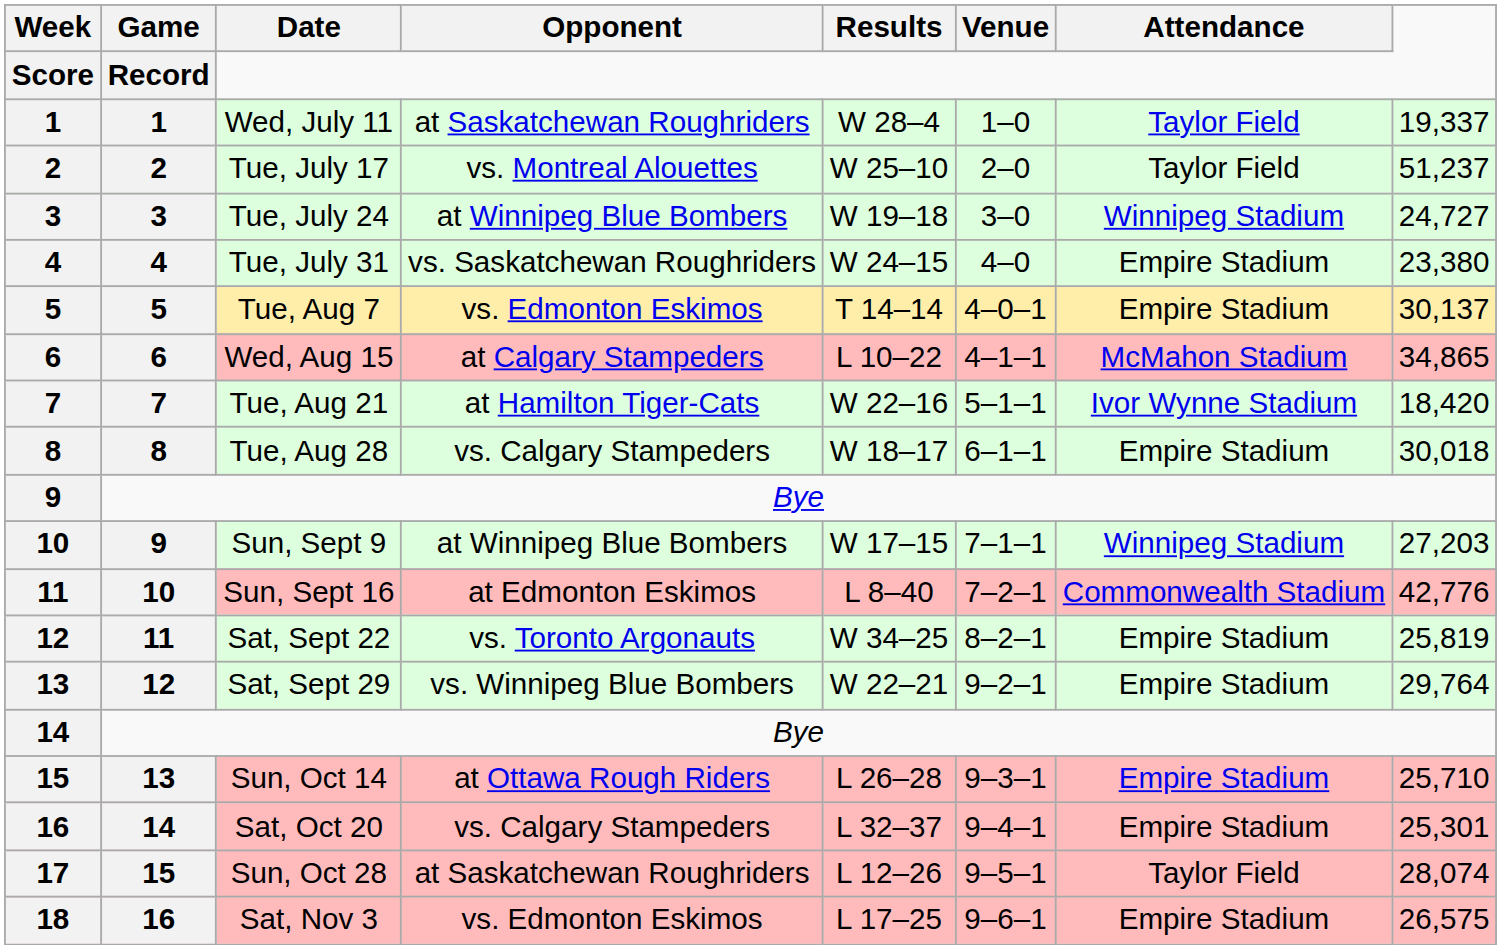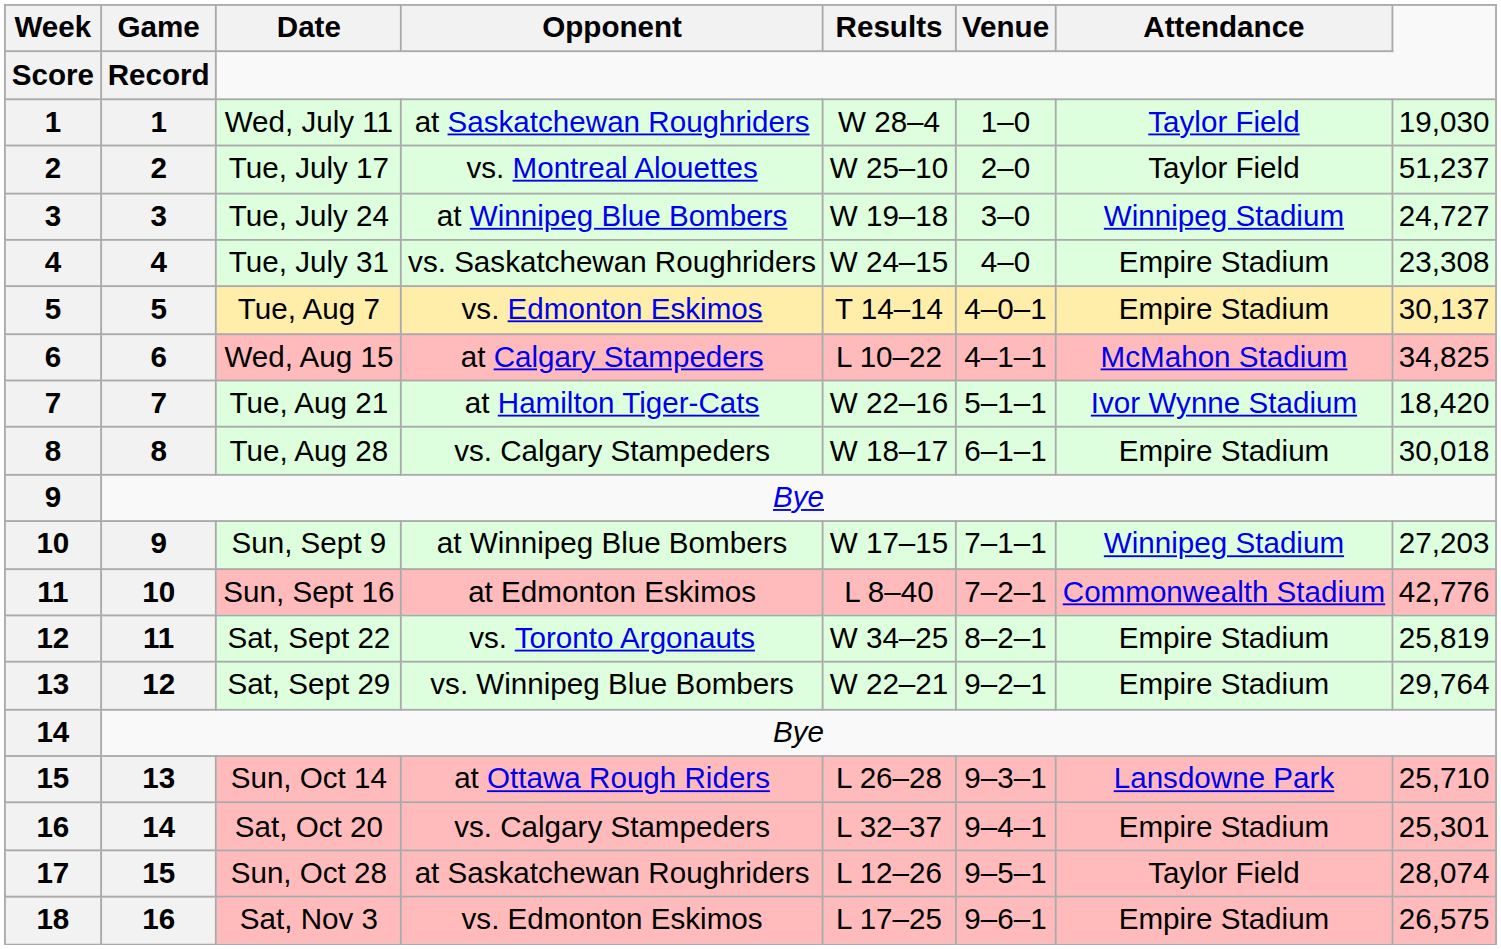Wed, July 11 | column 8: 19,337 -> 19,030
Tue, July 31 | column 8: 23,380 -> 23,308
Wed, Aug 15 | column 8: 34,865 -> 34,825
Sun, Oct 14 | Attendance: Empire Stadium -> Lansdowne Park
